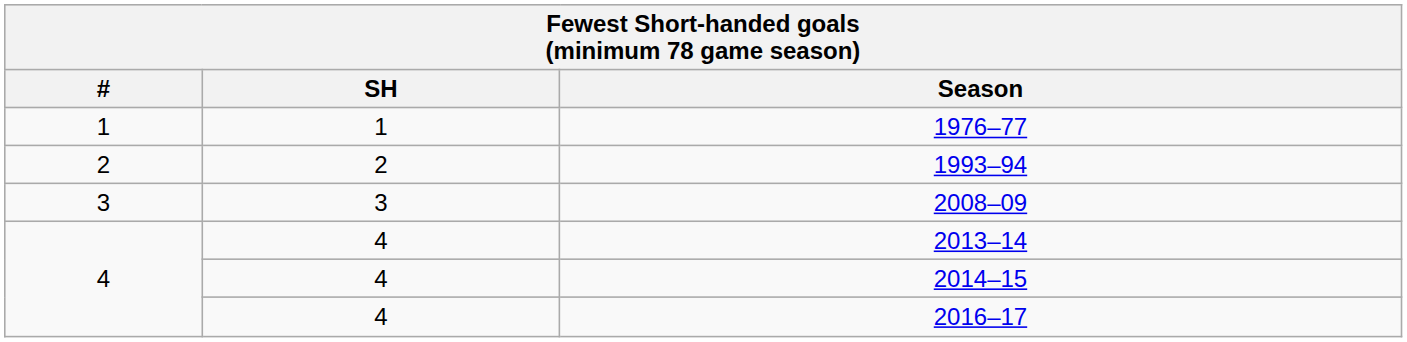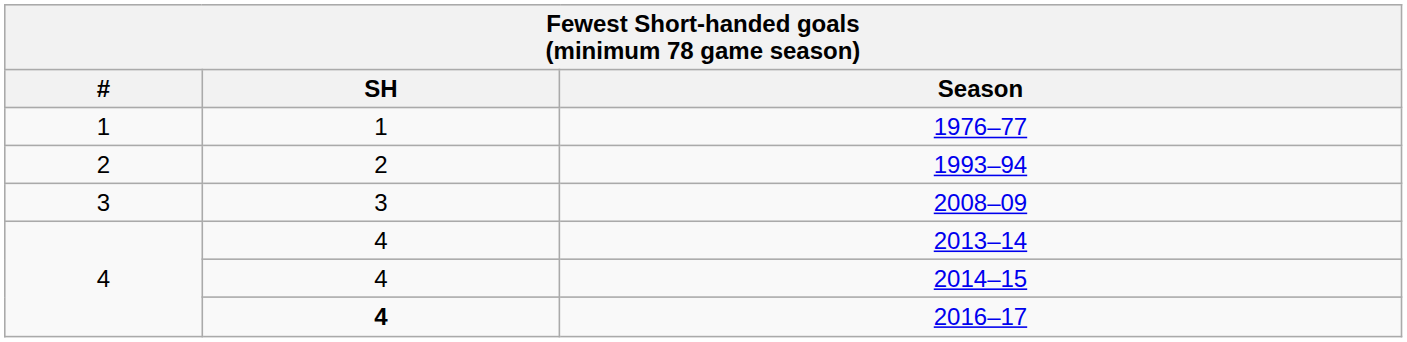2016–17 | SH: normal -> bold
